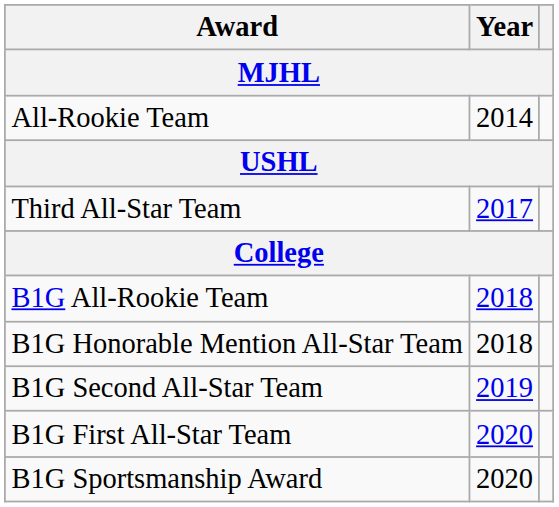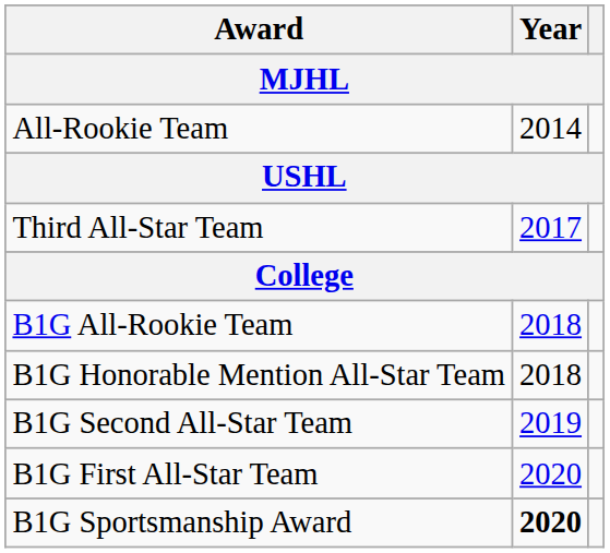B1G Sportsmanship Award | Year: normal -> bold
